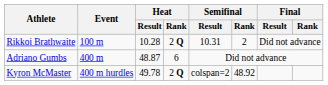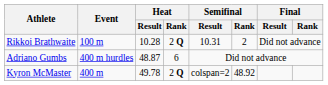Adriano Gumbs | Event: 400 m -> 400 m hurdles
Kyron McMaster | Event: 400 m hurdles -> 400 m
